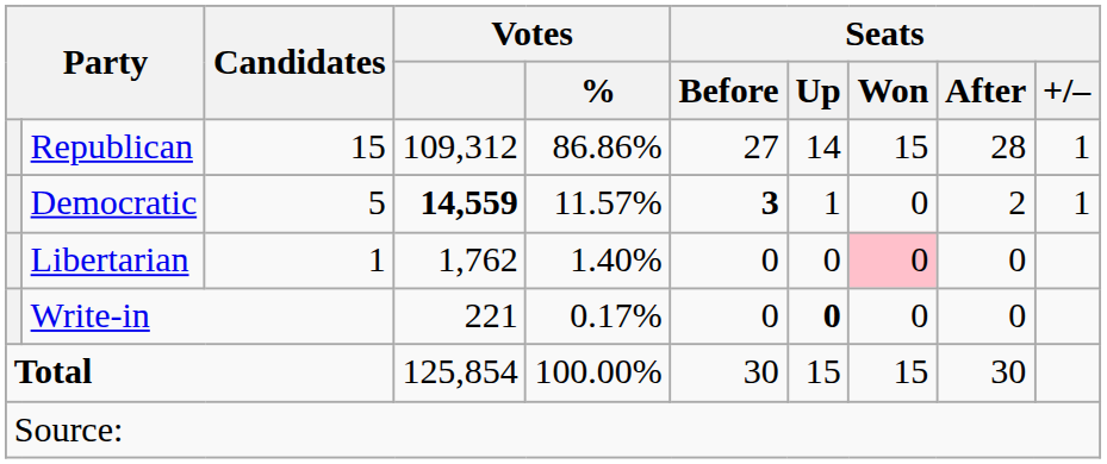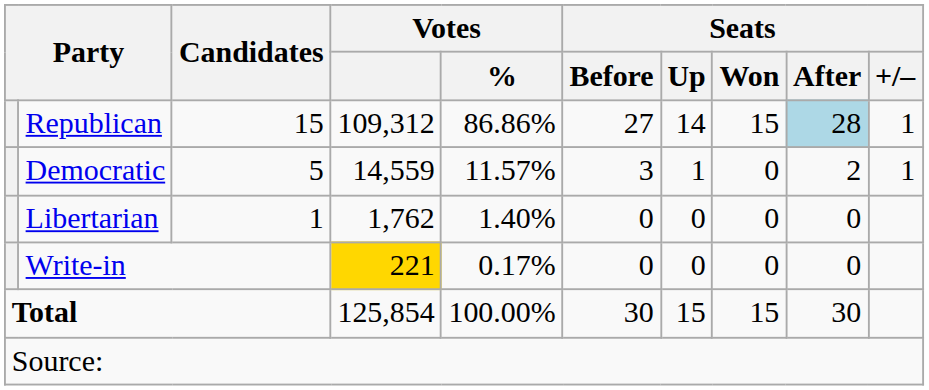Republican | Seats / After: no background -> lightblue background
Democratic | Votes: bold -> normal
Democratic | Seats / Before: bold -> normal
Libertarian | Seats / Won: pink background -> no background
Write-in | Votes: no background -> gold background
Write-in | Seats / Up: bold -> normal
